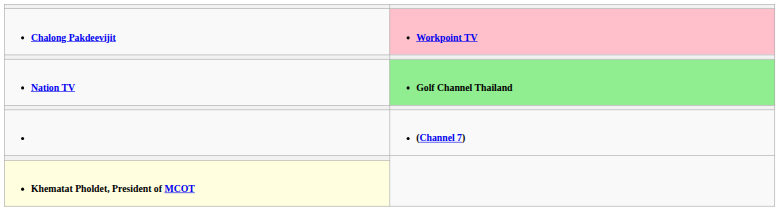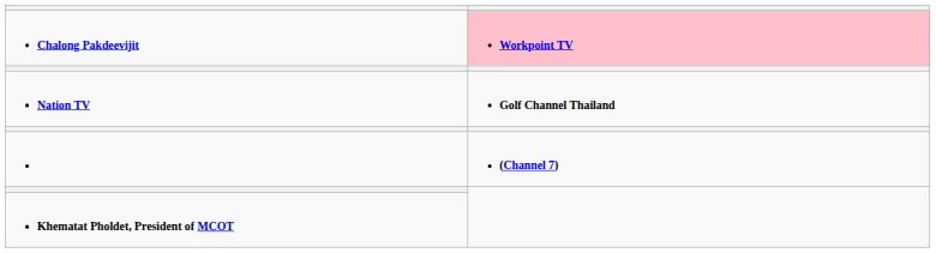row 4 | column 2: lightgreen background -> no background
row 8 | column 1: lightyellow background -> no background
